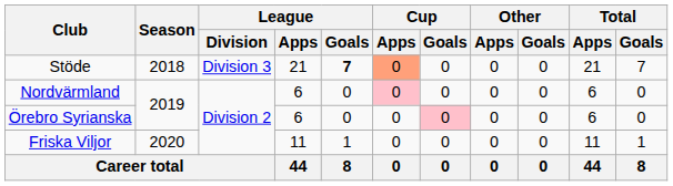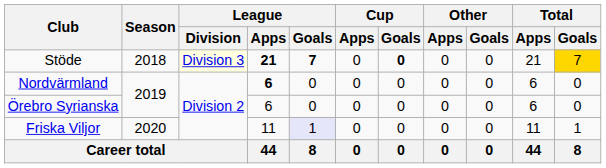Stöde | League / Division: no background -> lightyellow background
Stöde | League / Apps: normal -> bold
Stöde | Cup / Apps: lightsalmon background -> no background
Stöde | Cup / Goals: normal -> bold
Stöde | Total / Goals: no background -> gold background
Nordvärmland | League / Apps: normal -> bold
Nordvärmland | Cup / Apps: pink background -> no background
Örebro Syrianska | Cup / Goals: pink background -> no background
Friska Viljor | League / Goals: no background -> lavender background
